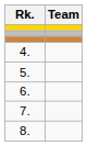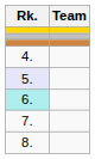row 6 | Rk.: no background -> lavender background
row 7 | Rk.: no background -> paleturquoise background
